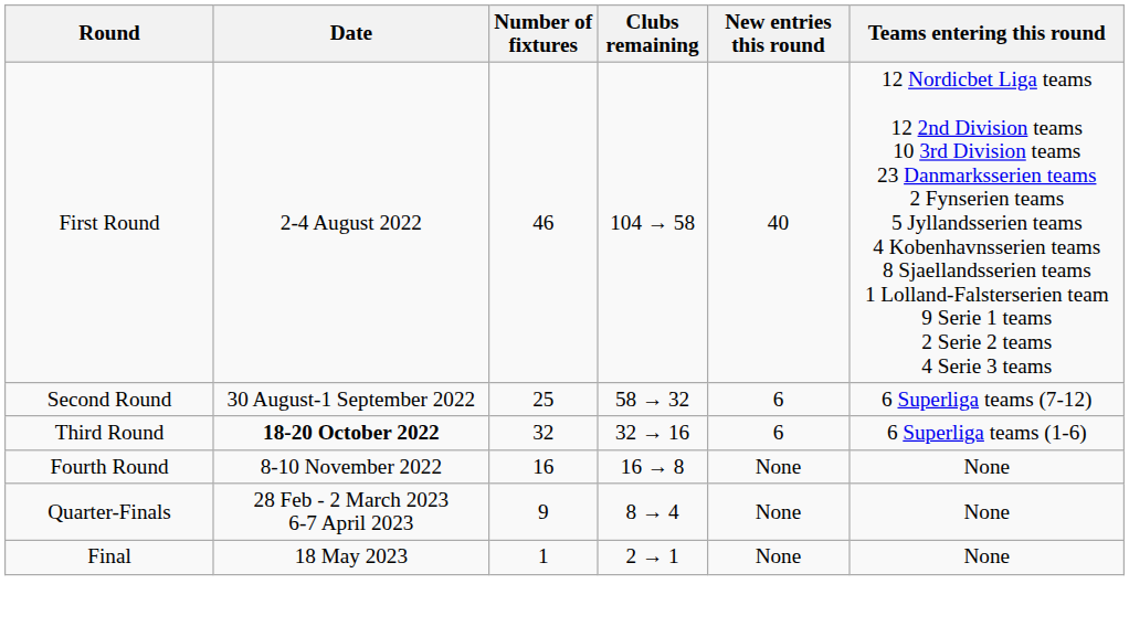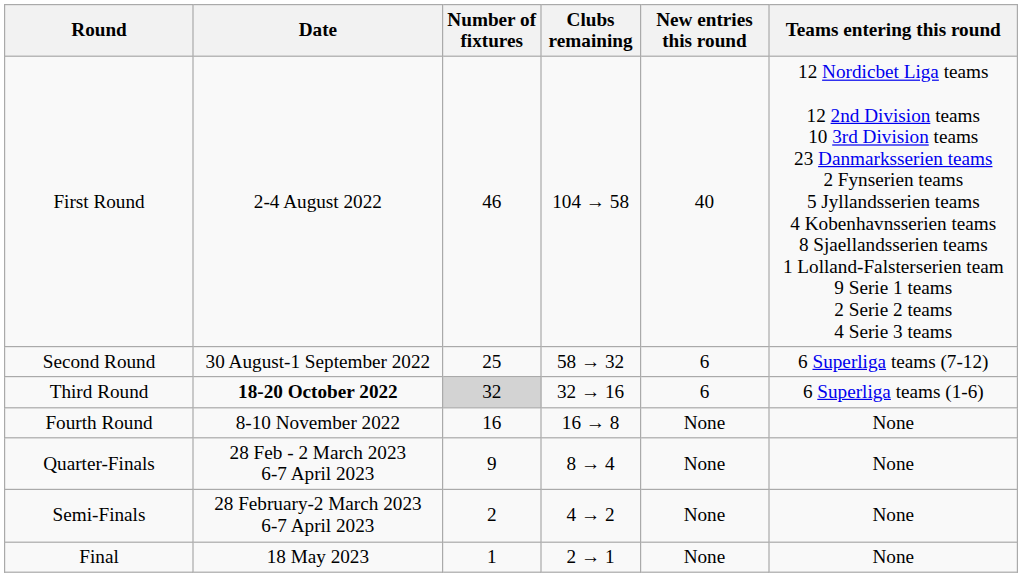Third Round | Number of fixtures: no background -> lightgrey background
+ row: Semi-Finals | 28 February-2 March 2023 6-7 April 2023 | 2 | 4 → 2 | None | None
